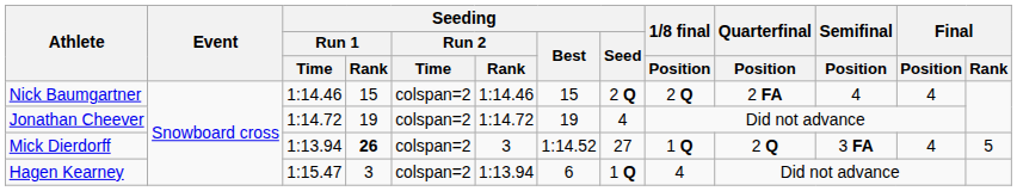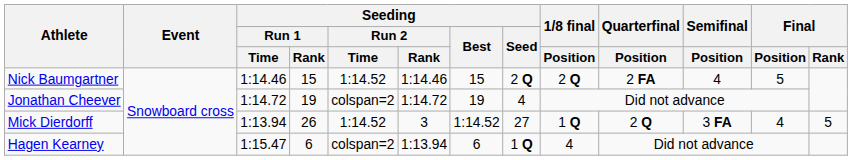Nick Baumgartner | Seeding / Run 2 / Time: colspan=2 -> 1:14.52
Nick Baumgartner | Final / Position: 4 -> 5
Mick Dierdorff | Seeding / Run 1 / Rank: bold -> normal
Mick Dierdorff | Seeding / Run 2 / Time: colspan=2 -> 1:14.52
Hagen Kearney | Seeding / Run 1 / Rank: 3 -> 6
